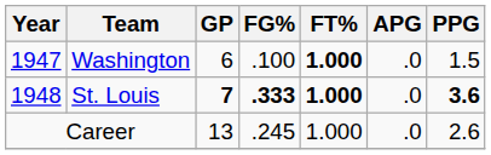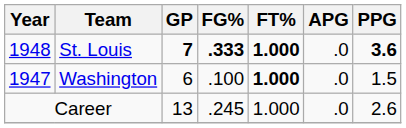rows swapped: Washington <-> St. Louis
